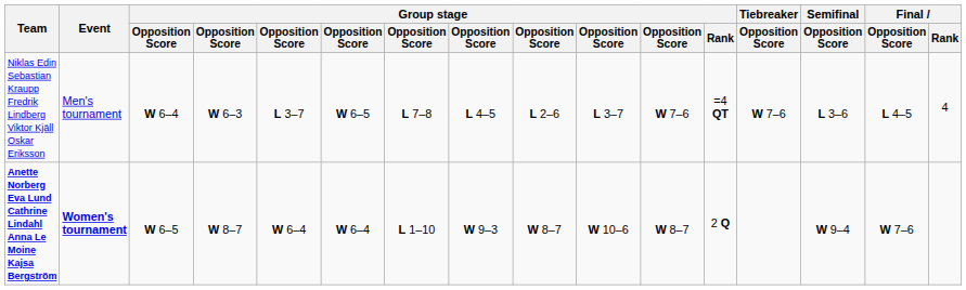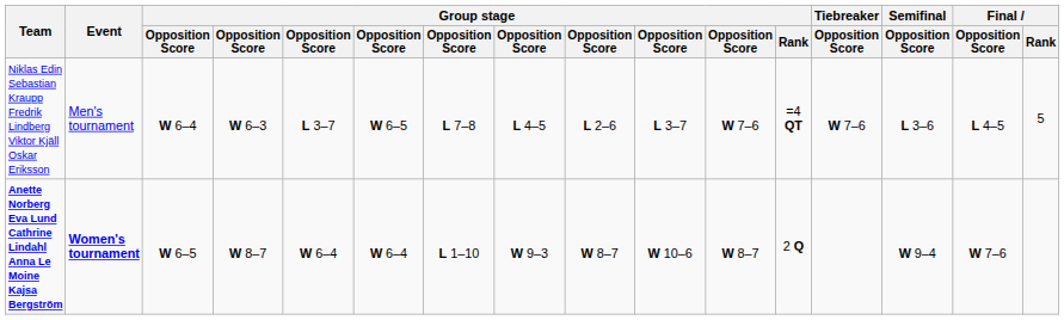row 3 | Final / Rank: 4 -> 5
